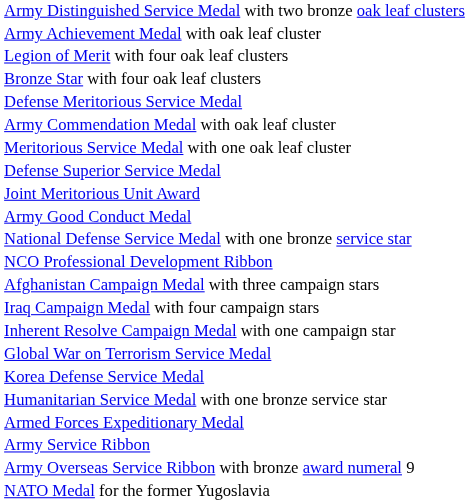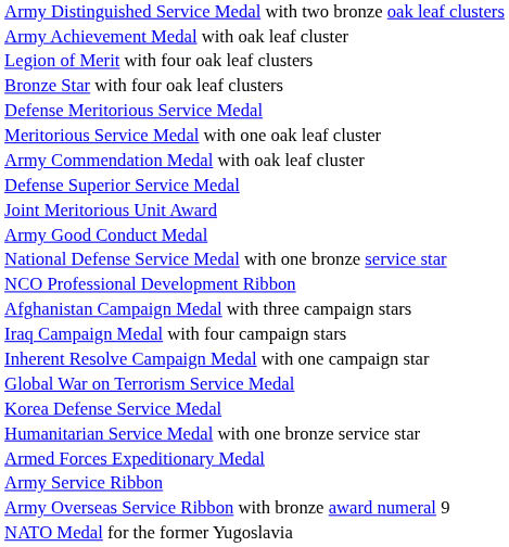row 6 | column 1: Army Commendation Medal with oak leaf cluster -> Meritorious Service Medal with one oak leaf cluster
row 7 | column 1: Meritorious Service Medal with one oak leaf cluster -> Army Commendation Medal with oak leaf cluster
